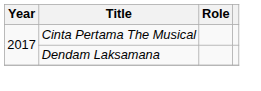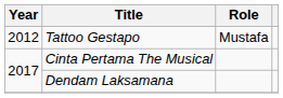+ row: 2012 | Tattoo Gestapo | Mustafa
